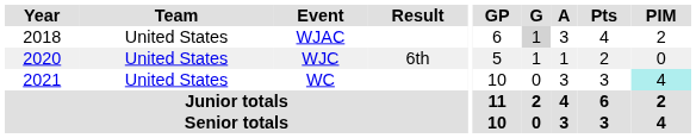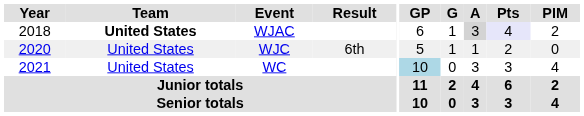WJAC | Team: normal -> bold
WJAC | G: lightgrey background -> no background
WJAC | A: no background -> lightgrey background
WJAC | Pts: no background -> lavender background
WC | GP: no background -> lightblue background
WC | PIM: paleturquoise background -> no background
